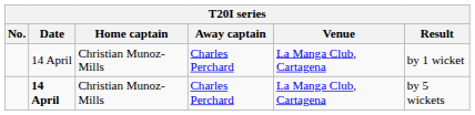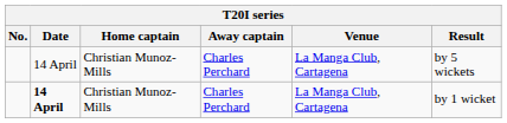row 3 | Result: by 1 wicket -> by 5 wickets
row 4 | Result: by 5 wickets -> by 1 wicket
